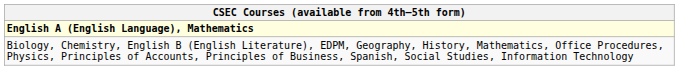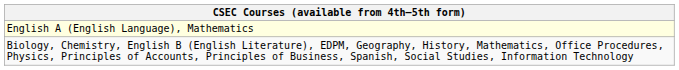English A (English Language), Mathematics | column 1: bold -> normal
